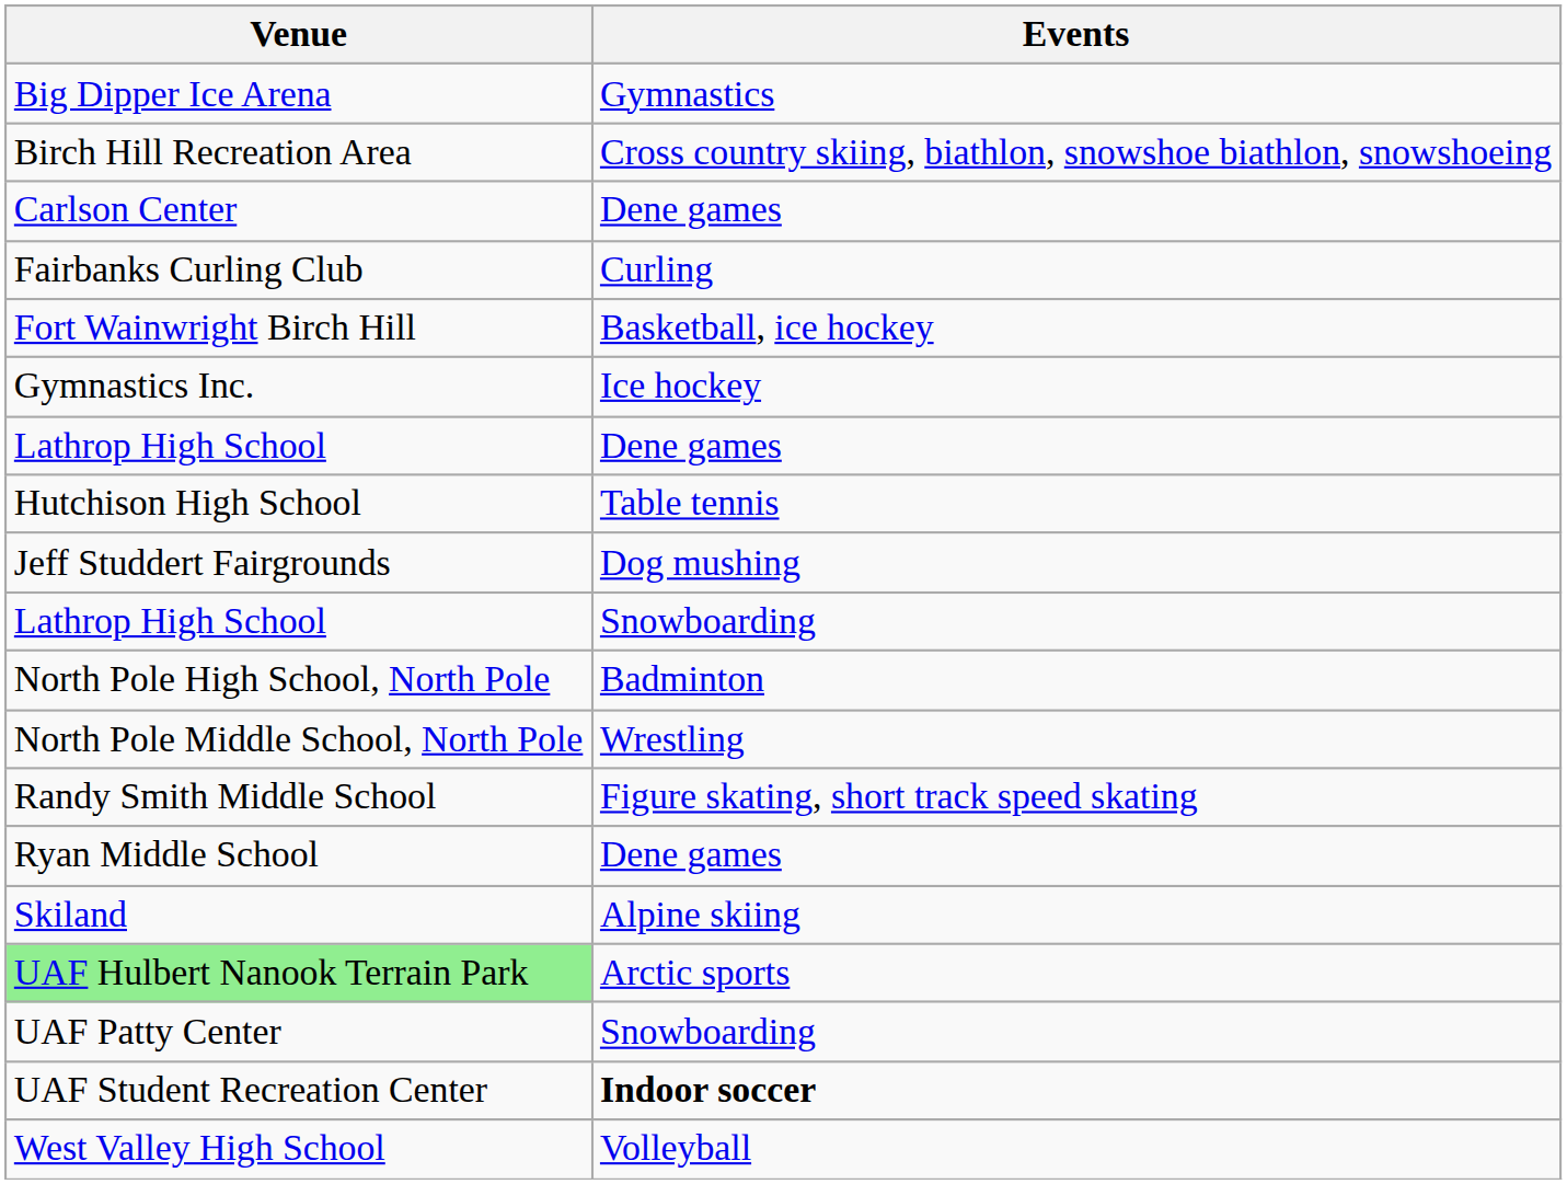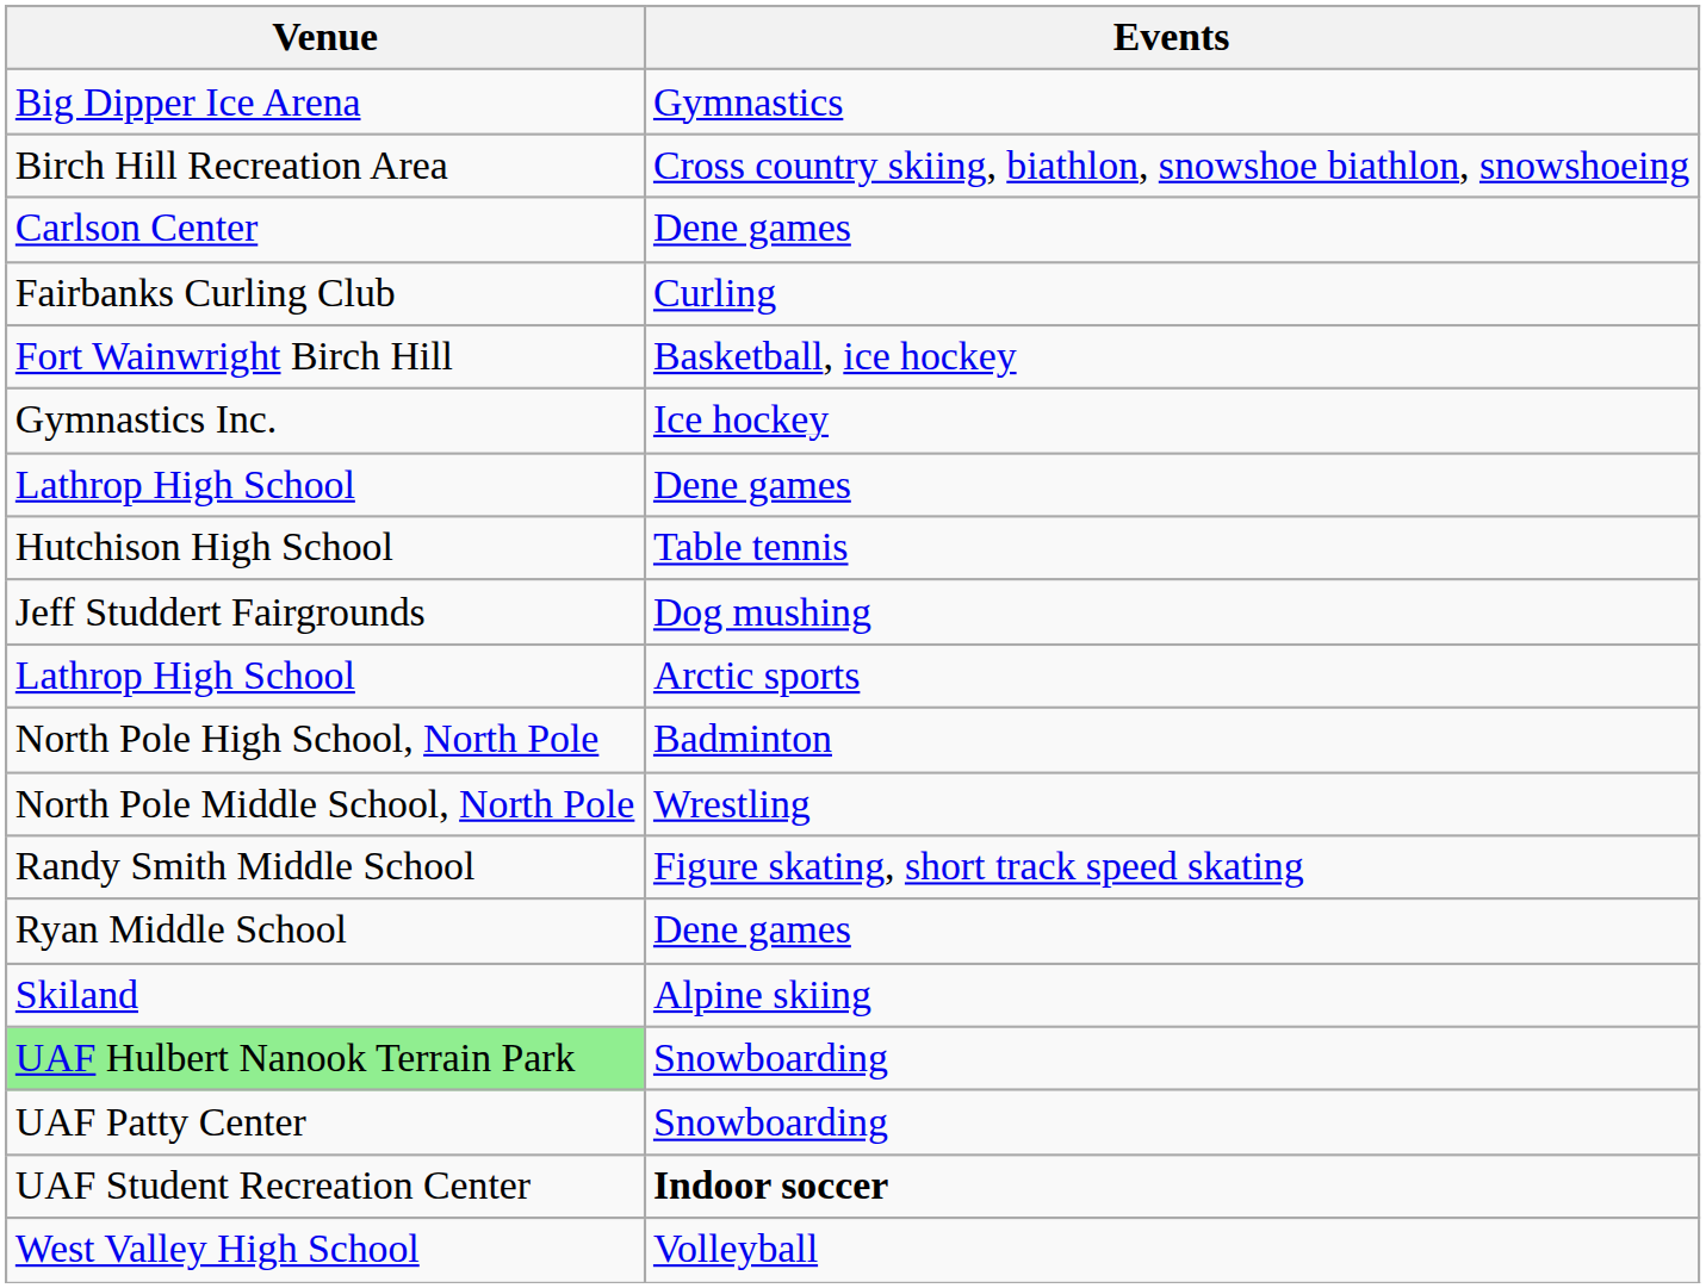row 11 | Events: Snowboarding -> Arctic sports
row 17 | Events: Arctic sports -> Snowboarding
